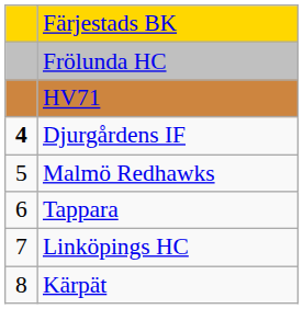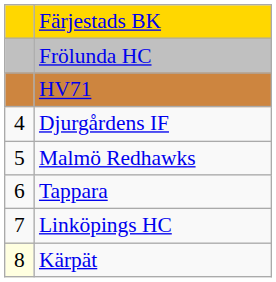Djurgårdens IF | column 1: bold -> normal
Kärpät | column 1: no background -> lightyellow background
